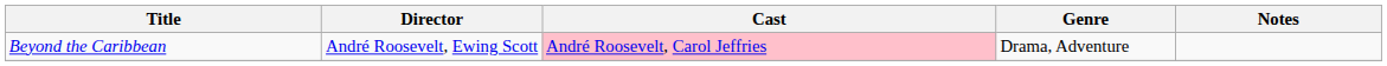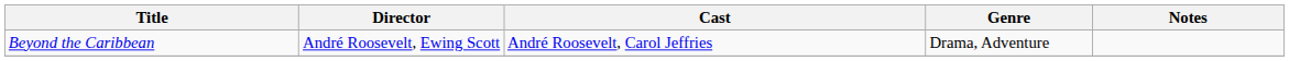Beyond the Caribbean | Cast: pink background -> no background
